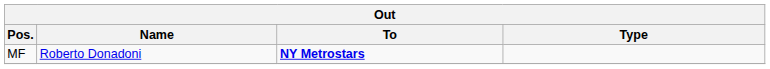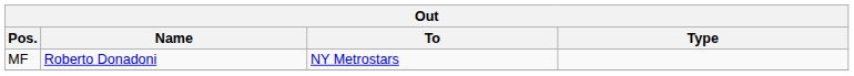MF | To: bold -> normal
